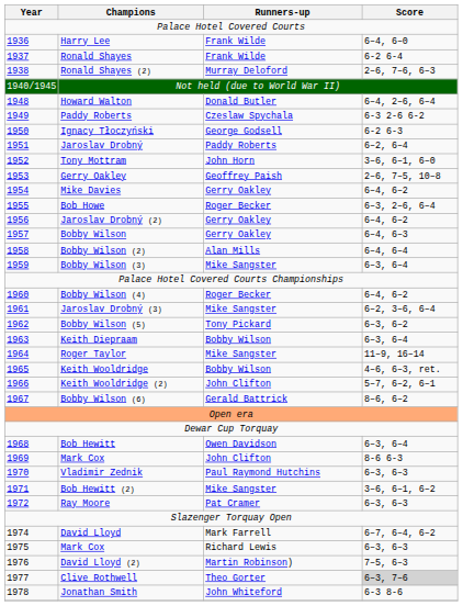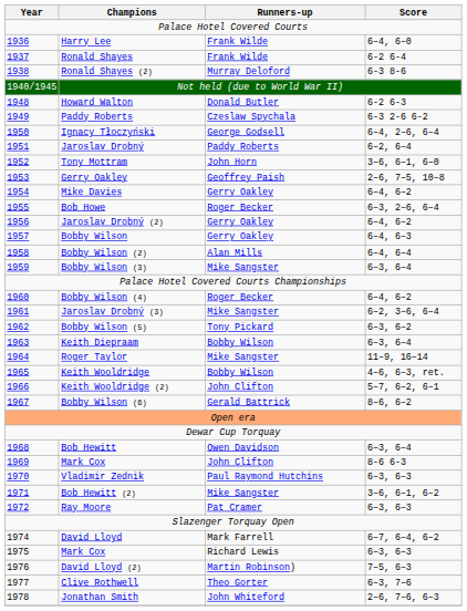Ronald Shayes (2) | Score: 2–6, 7–6, 6–3 -> 6-3 8-6
Howard Walton | Score: 6–4, 2–6, 6–4 -> 6-2 6-3
Ignacy Tłoczyński | Score: 6-2 6-3 -> 6–4, 2–6, 6–4
Clive Rothwell | Score: lightgrey background -> no background
Jonathan Smith | Score: 6-3 8-6 -> 2–6, 7–6, 6–3
